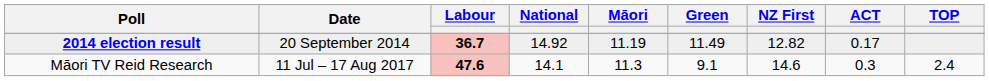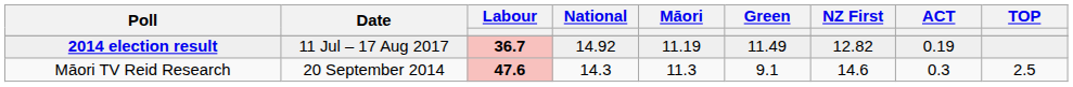2014 election result | Date: 20 September 2014 -> 11 Jul – 17 Aug 2017
2014 election result | ACT: 0.17 -> 0.19
Māori TV Reid Research | Date: 11 Jul – 17 Aug 2017 -> 20 September 2014
Māori TV Reid Research | National: 14.1 -> 14.3
Māori TV Reid Research | TOP: 2.4 -> 2.5
